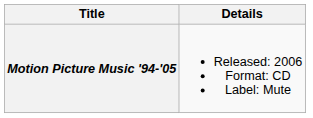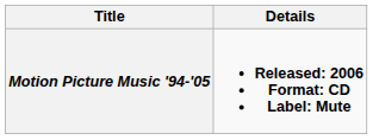Motion Picture Music '94-'05 | Details: normal -> bold
